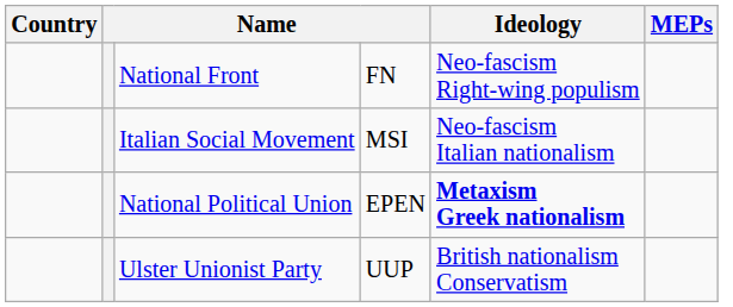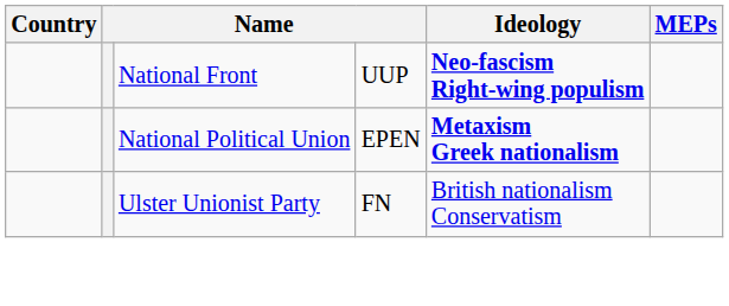National Front | column 4: FN -> UUP
National Front | Ideology: normal -> bold
- row: Italian Social Movement | MSI | Neo-fascism Italian nationalism
Ulster Unionist Party | column 4: UUP -> FN
